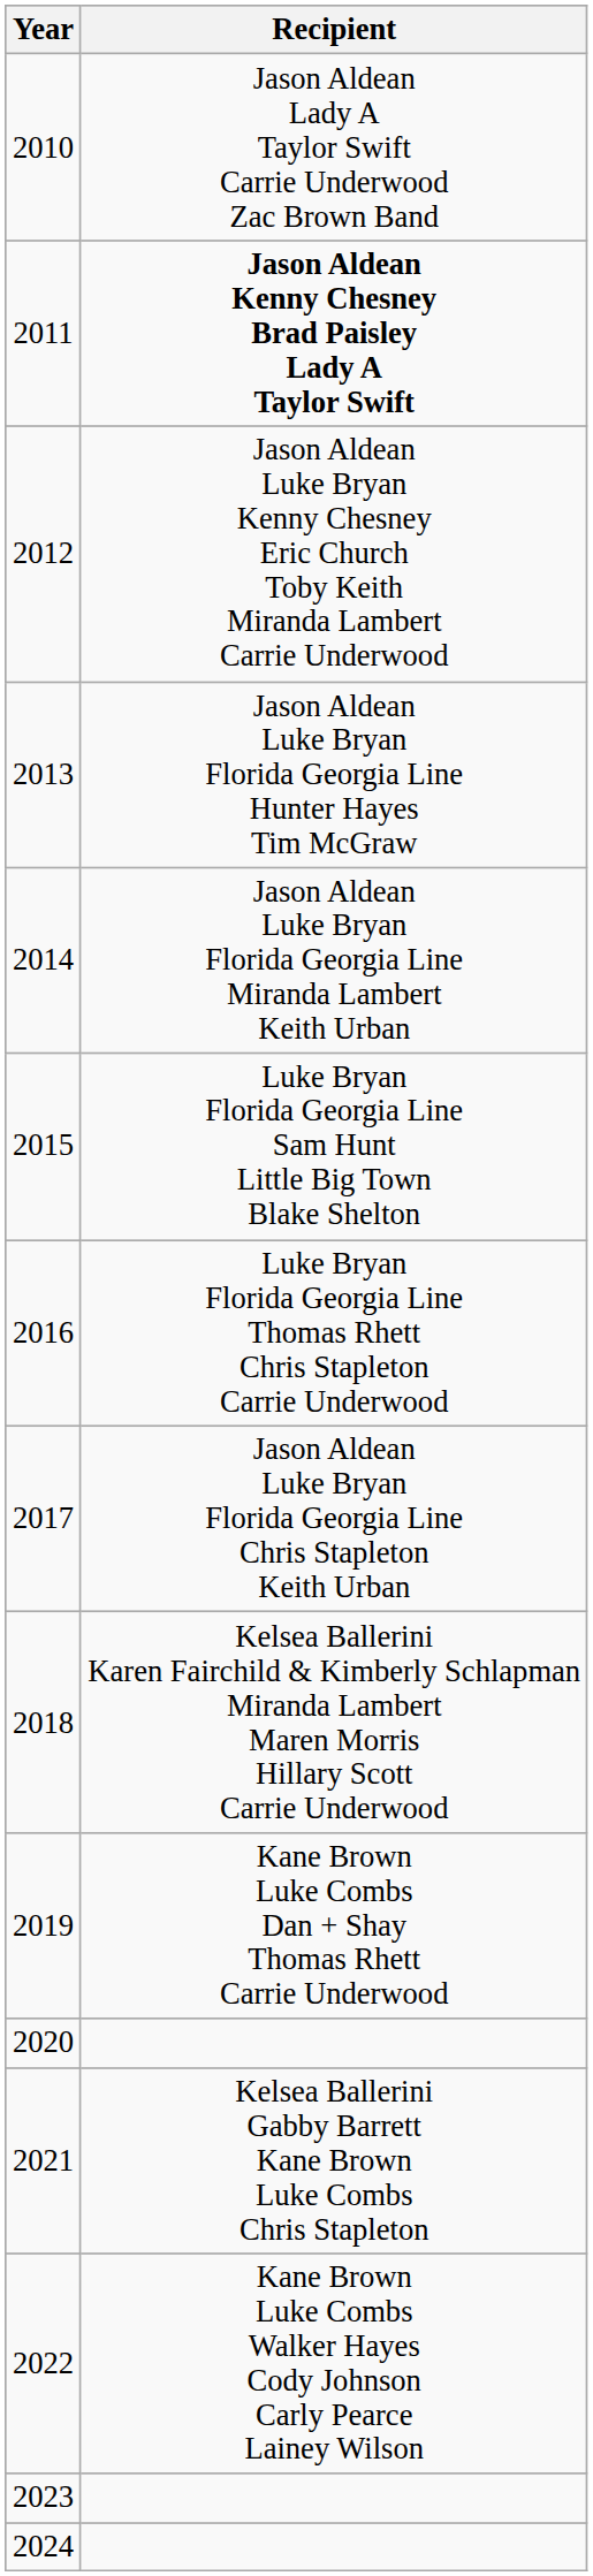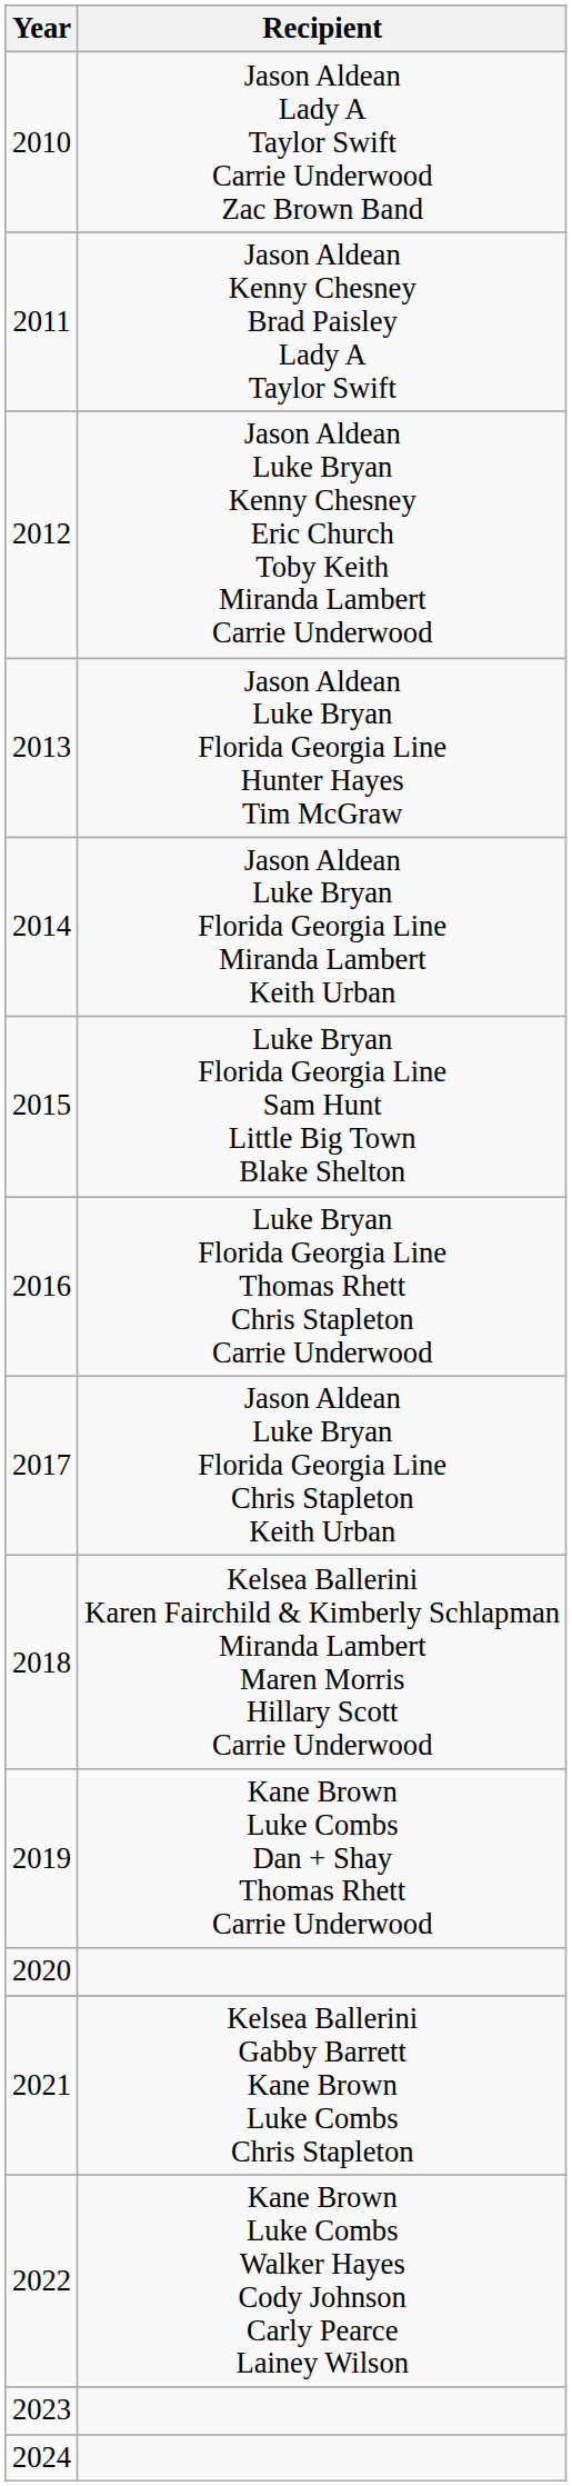2011 | Recipient: bold -> normal
